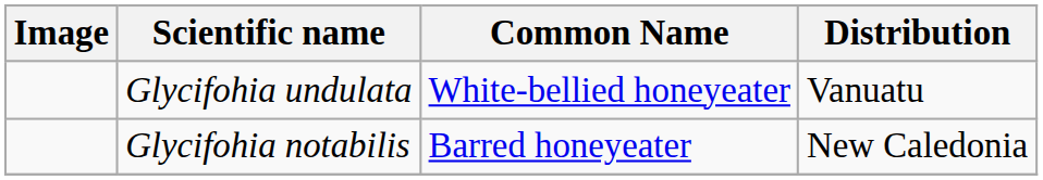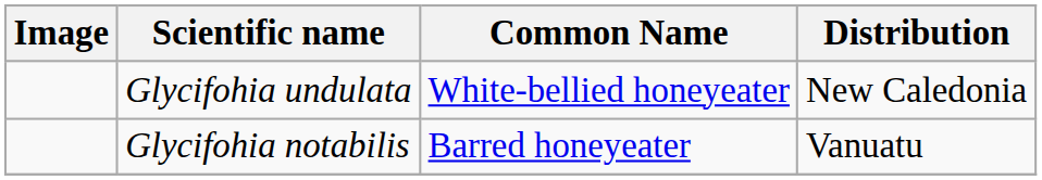Glycifohia undulata | Distribution: Vanuatu -> New Caledonia
Glycifohia notabilis | Distribution: New Caledonia -> Vanuatu
